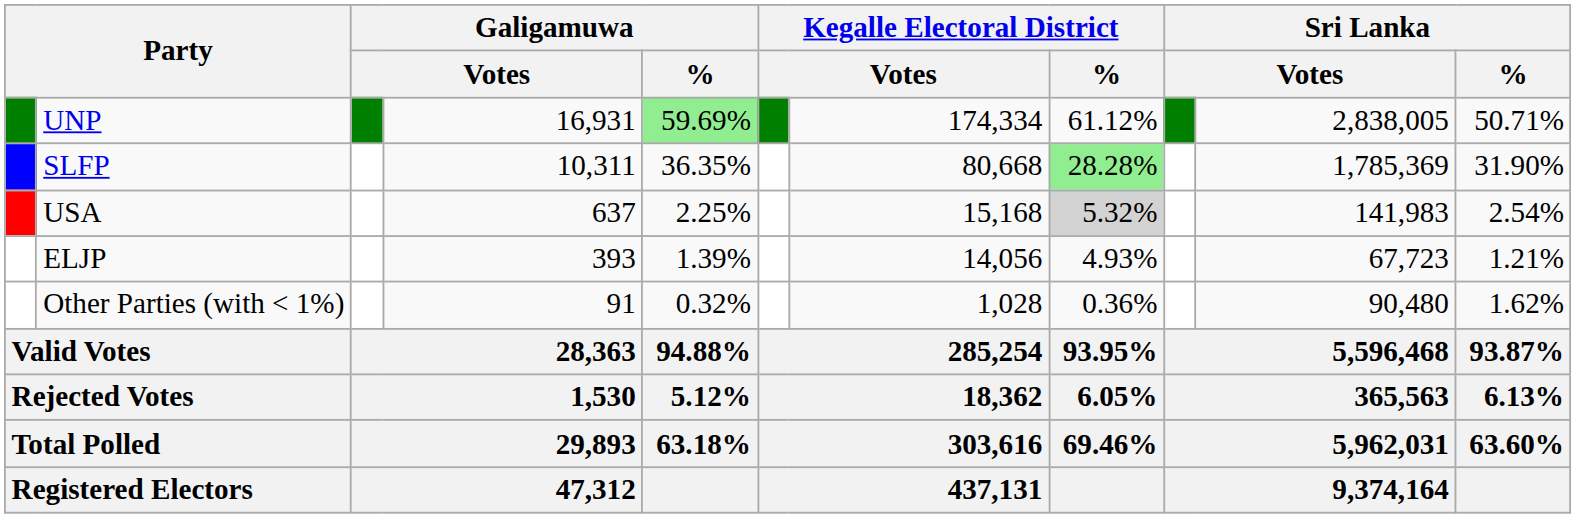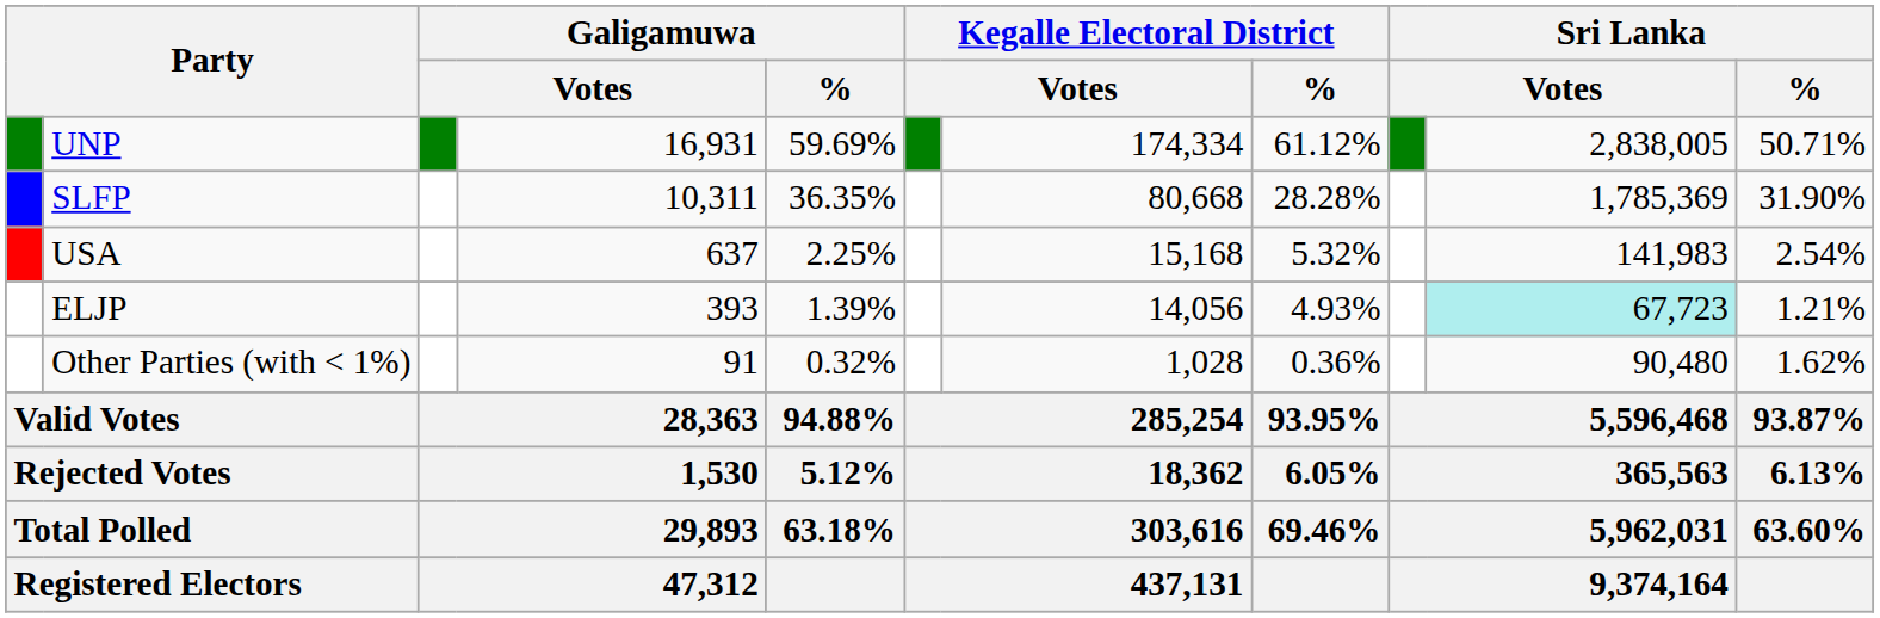UNP | Galigamuwa / %: lightgreen background -> no background
SLFP | Kegalle Electoral District / %: lightgreen background -> no background
USA | Kegalle Electoral District / %: lightgrey background -> no background
ELJP | column 10: no background -> paleturquoise background
